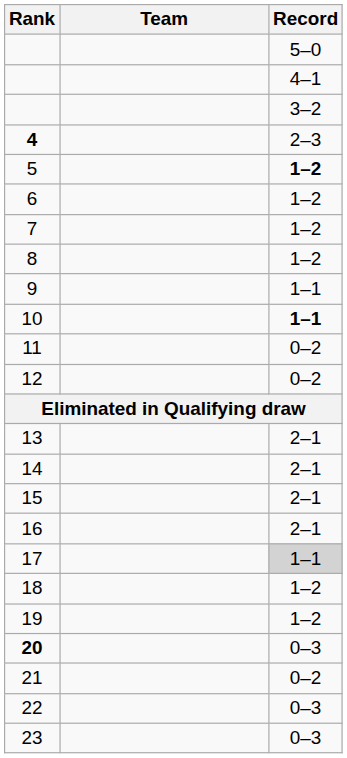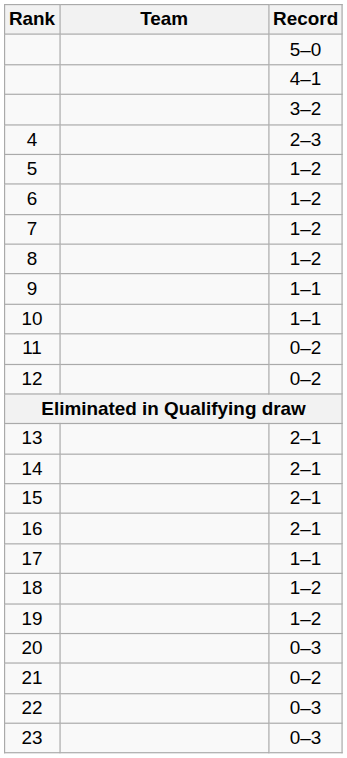4 | Rank: bold -> normal
5 | Record: bold -> normal
10 | Record: bold -> normal
17 | Record: lightgrey background -> no background
20 | Rank: bold -> normal
